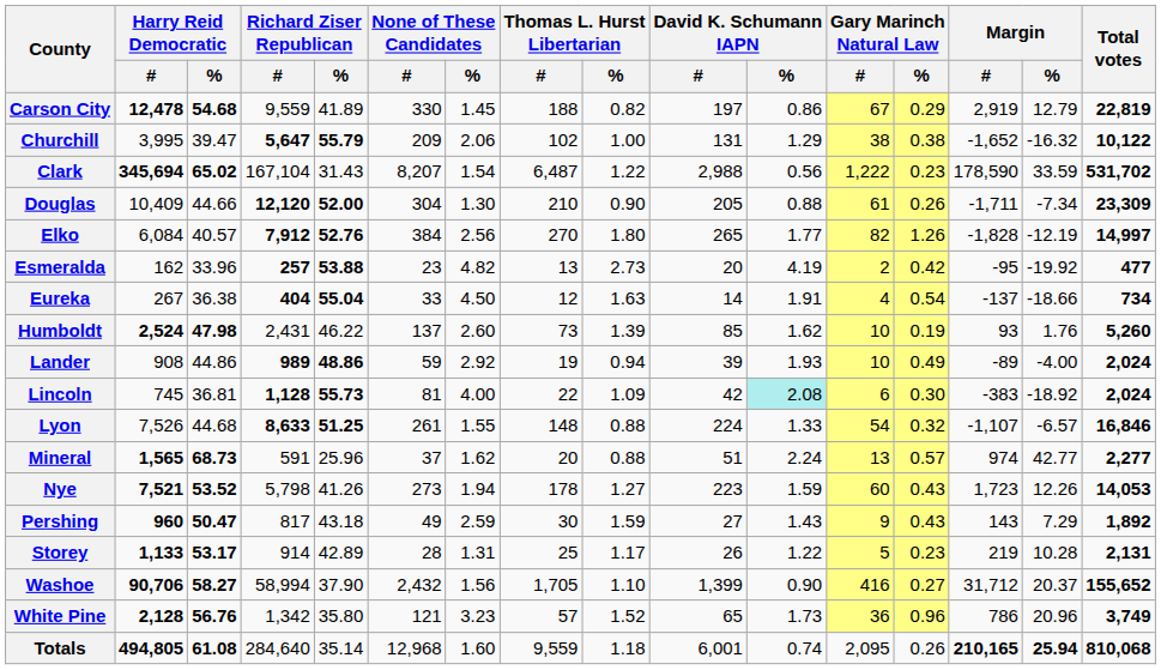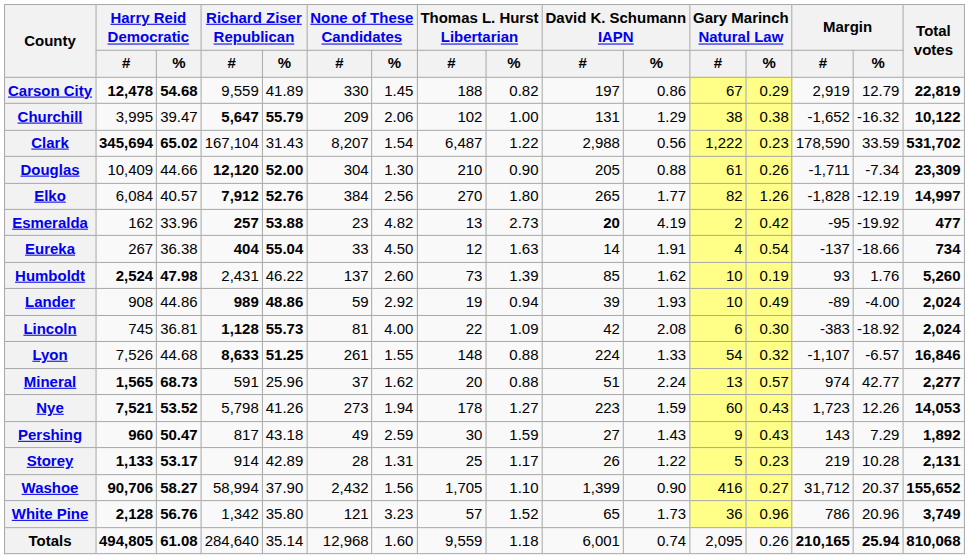Esmeralda | David K. Schumann IAPN / #: normal -> bold
Lincoln | David K. Schumann IAPN / %: paleturquoise background -> no background
